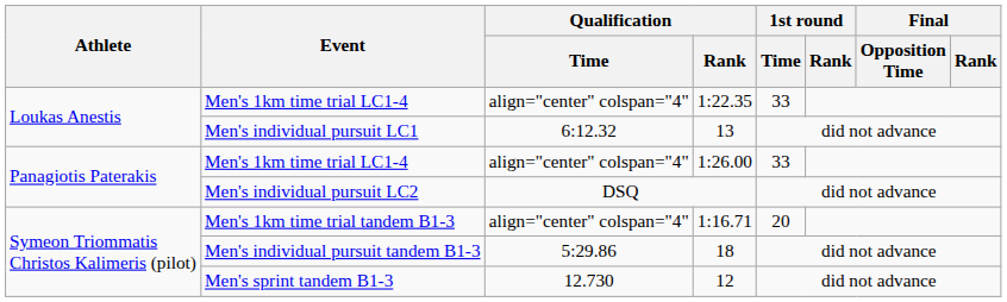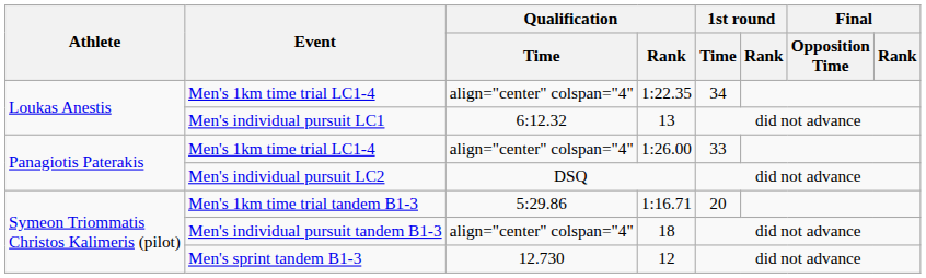1:22.35 | 1st round / Time: 33 -> 34
1:16.71 | Qualification / Time: align="center" colspan="4" -> 5:29.86
18 | Qualification / Time: 5:29.86 -> align="center" colspan="4"
